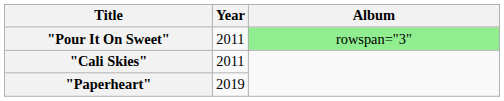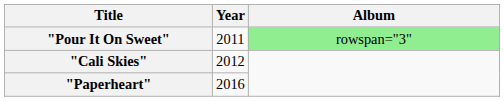"Cali Skies" | Year: 2011 -> 2012
"Paperheart" | Year: 2019 -> 2016
